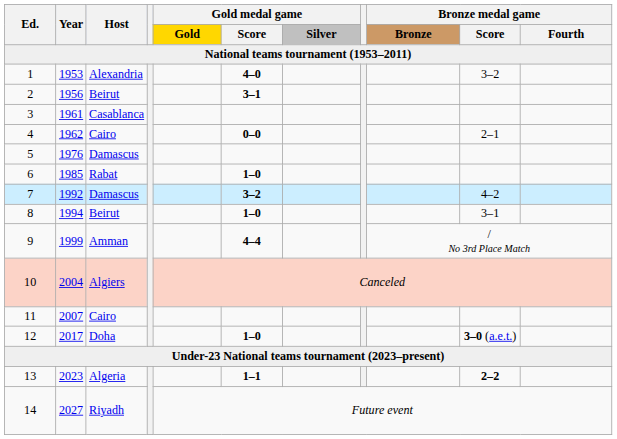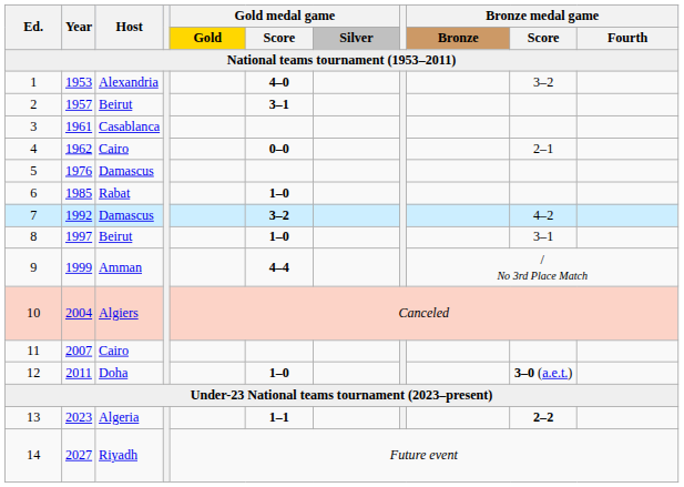2 | Year: 1956 -> 1957
8 | Year: 1994 -> 1997
12 | Year: 2017 -> 2011
